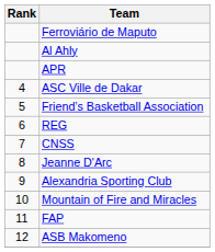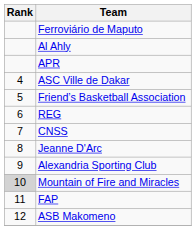Mountain of Fire and Miracles | Rank: no background -> lightgrey background
